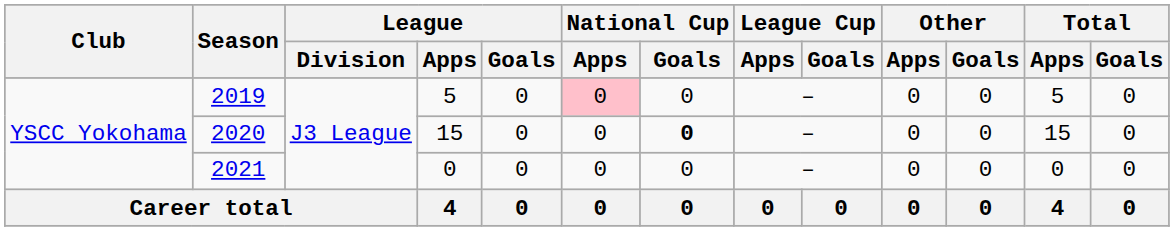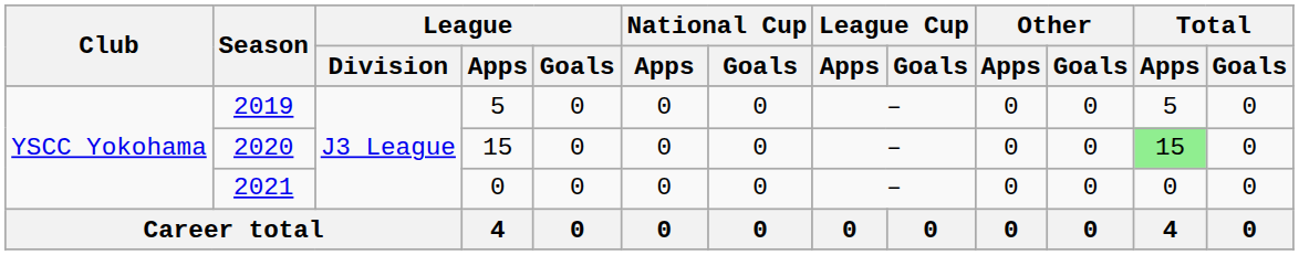2019 | National Cup / Apps: pink background -> no background
2020 | National Cup / Goals: bold -> normal
2020 | Total / Apps: no background -> lightgreen background
